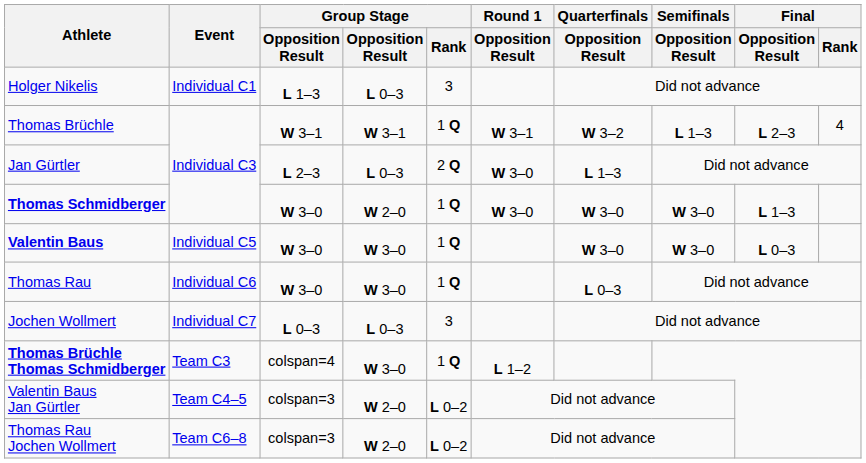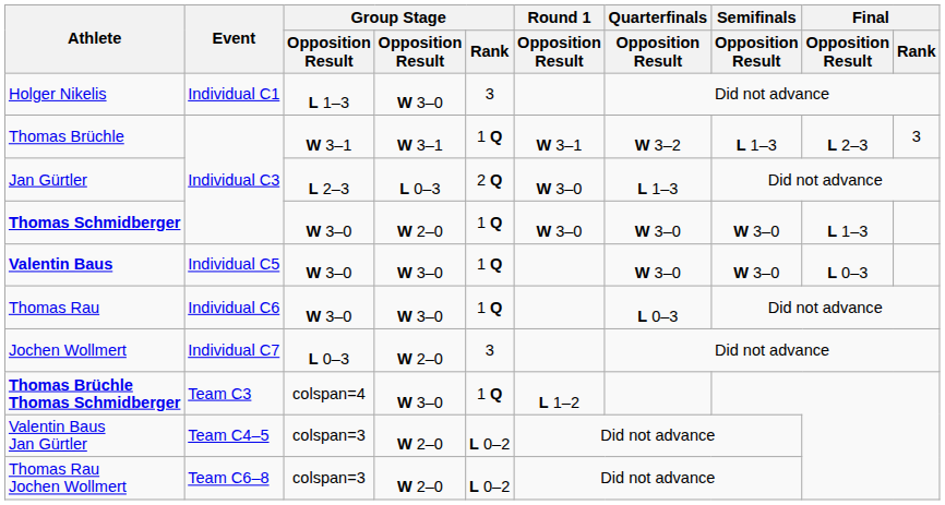Holger Nikelis | column 4: L 0–3 -> W 3–0
Thomas Brüchle | Final / Rank: 4 -> 3
Jochen Wollmert | column 4: L 0–3 -> W 2–0
